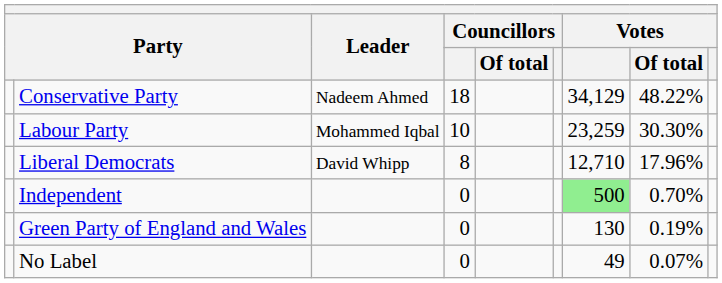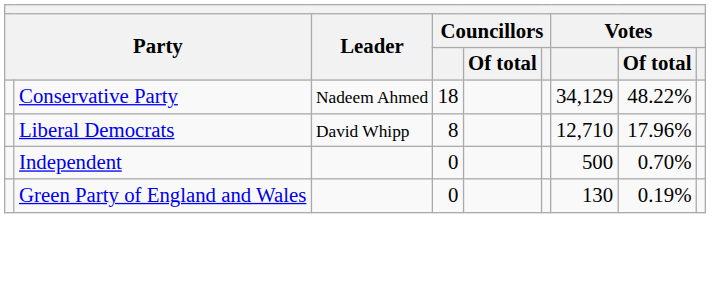- row: Labour Party | Mohammed Iqbal | 10 | 23,259 | 30.30%
Independent | column 7: lightgreen background -> no background
- row: No Label | 0 | 49 | 0.07%
